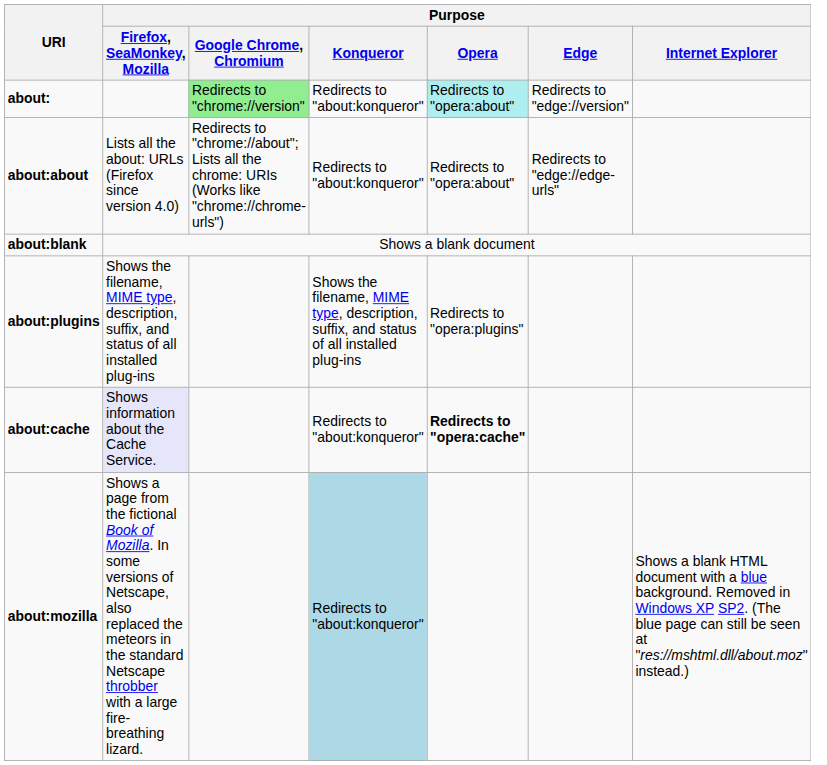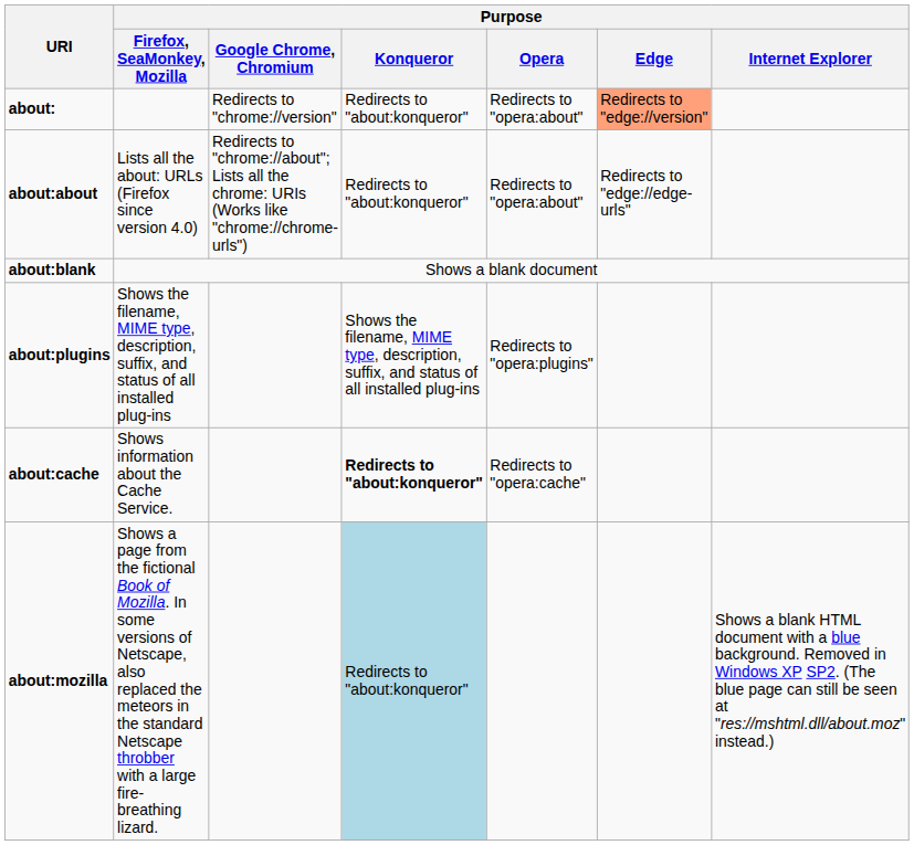about: | Purpose / Google Chrome, Chromium: lightgreen background -> no background
about: | Purpose / Opera: paleturquoise background -> no background
about: | Purpose / Edge: no background -> lightsalmon background
about:cache | Purpose / Firefox, SeaMonkey, Mozilla: lavender background -> no background
about:cache | Purpose / Konqueror: normal -> bold
about:cache | Purpose / Opera: bold -> normal
